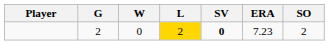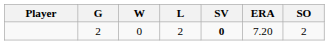row 2 | L: gold background -> no background
row 2 | ERA: 7.23 -> 7.20
